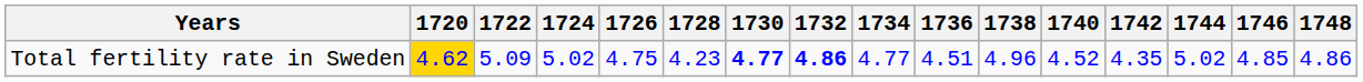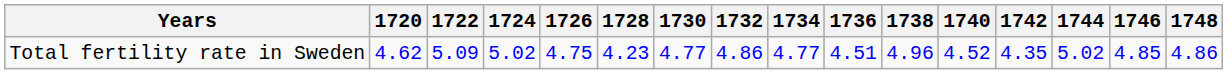row 2 | 1720: gold background -> no background
row 2 | 1730: bold -> normal
row 2 | 1732: bold -> normal
